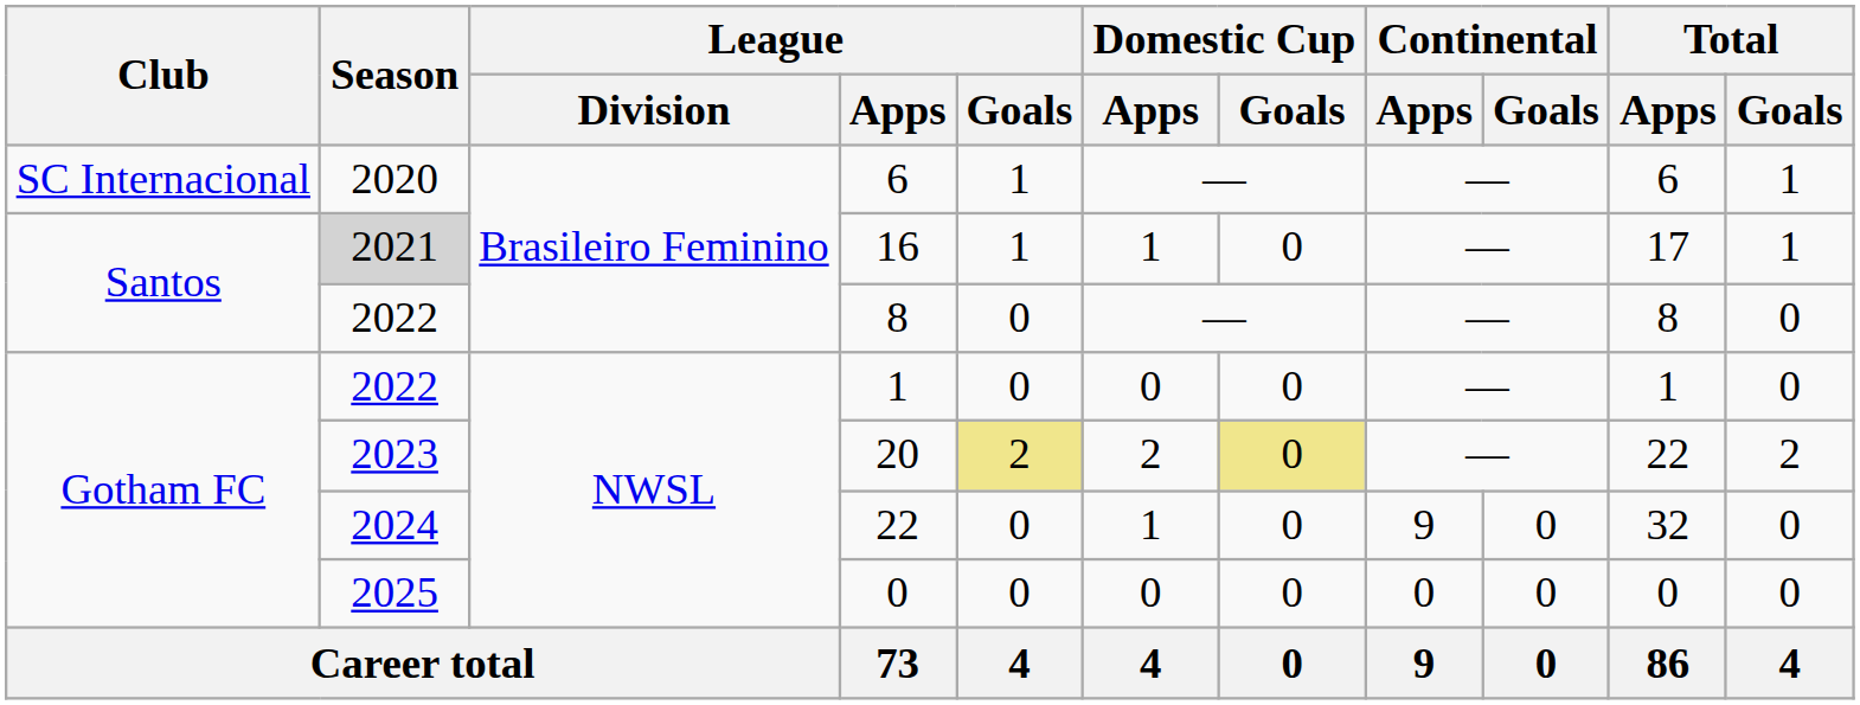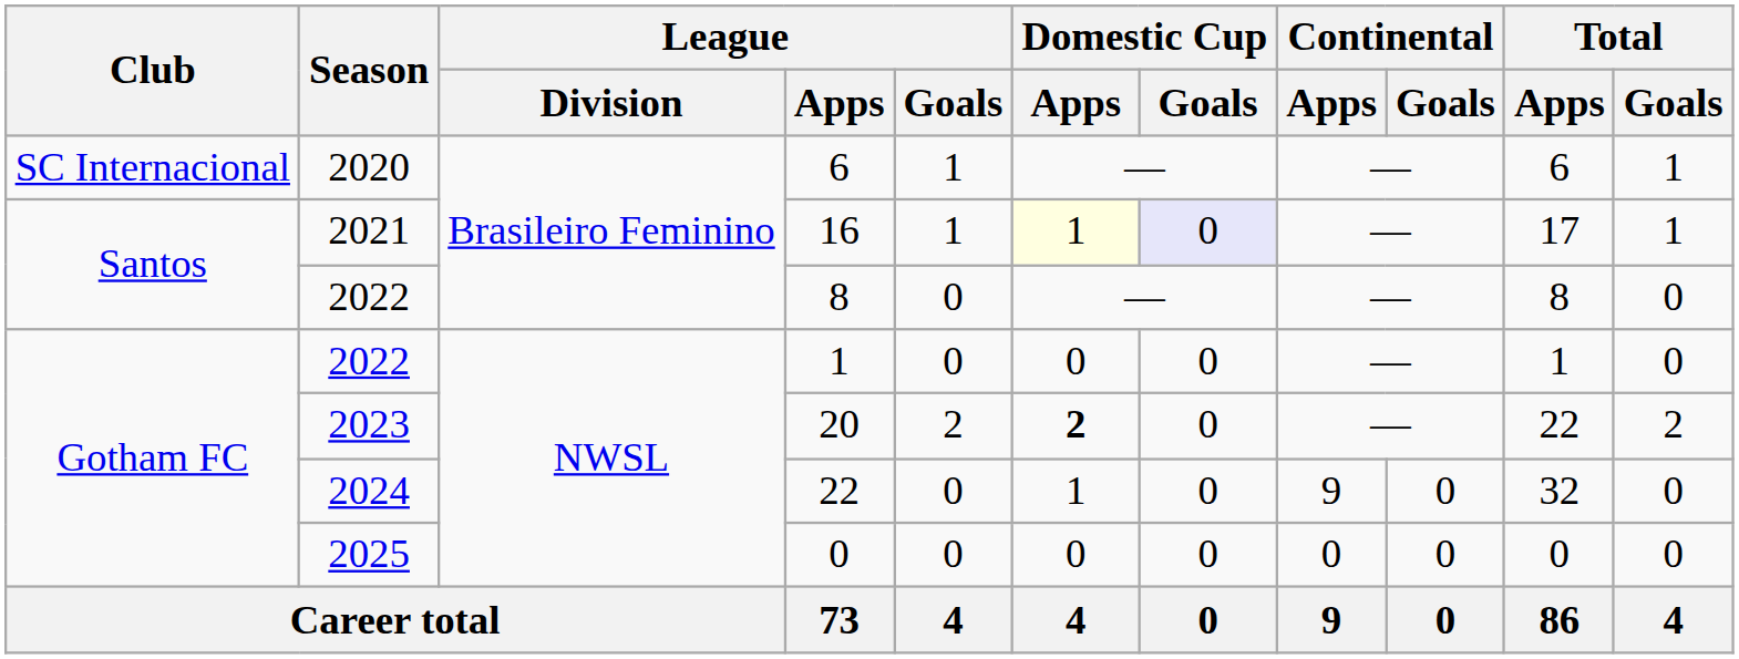16 | Season: lightgrey background -> no background
16 | Domestic Cup / Apps: no background -> lightyellow background
16 | Domestic Cup / Goals: no background -> lavender background
20 | League / Goals: khaki background -> no background
20 | Domestic Cup / Apps: normal -> bold
20 | Domestic Cup / Goals: khaki background -> no background
